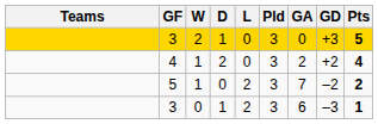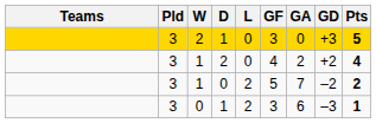columns swapped: Pld <-> GF
